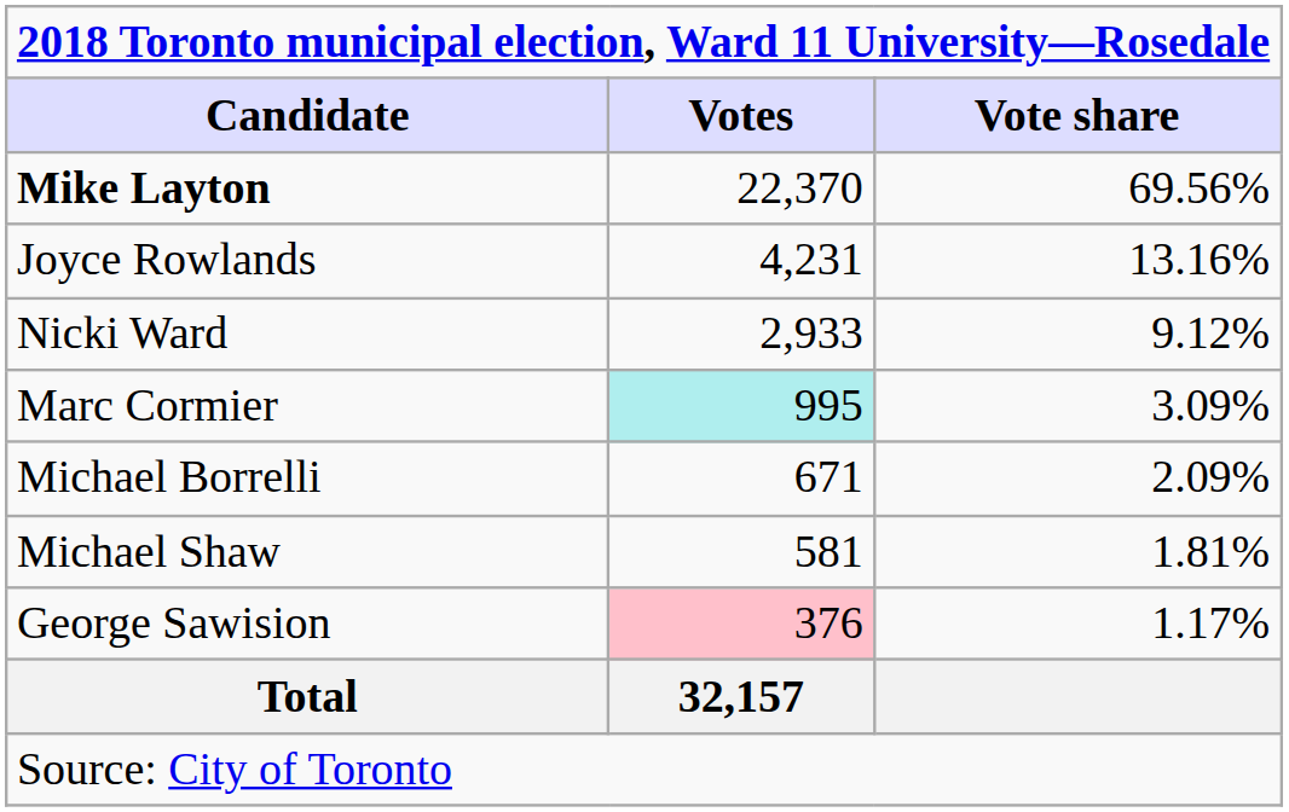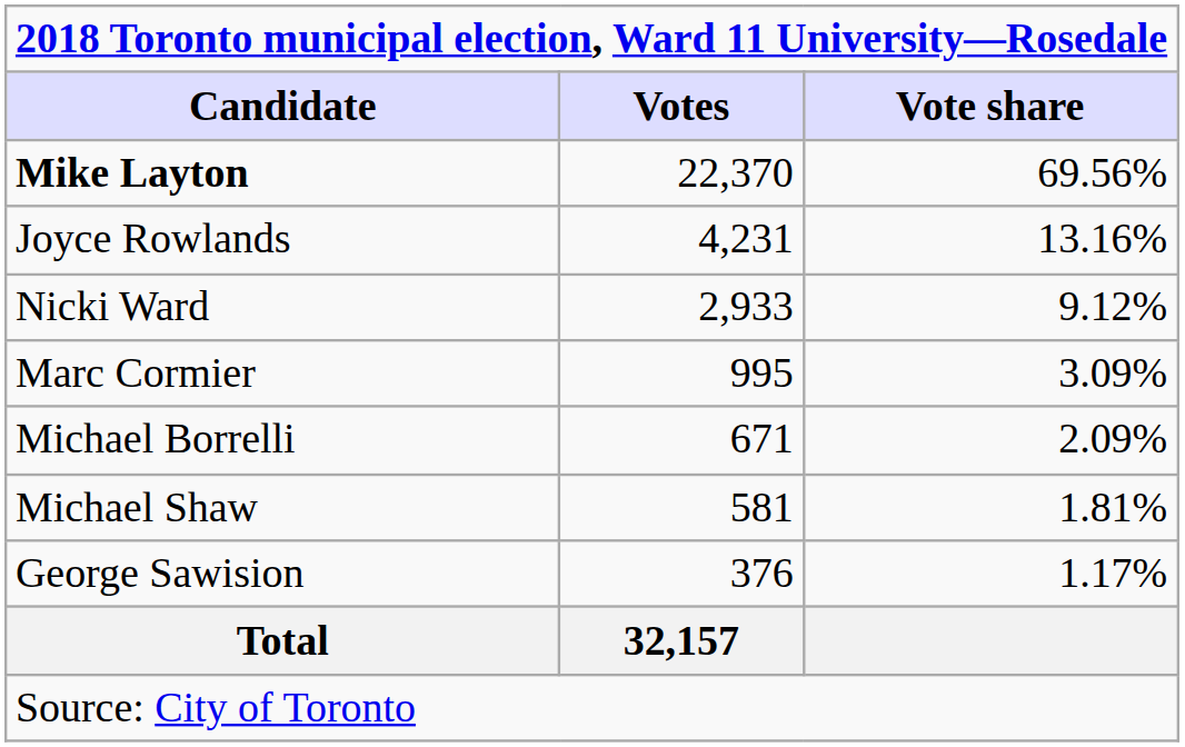Marc Cormier | Votes: paleturquoise background -> no background
George Sawision | Votes: pink background -> no background
